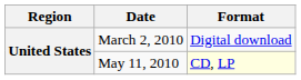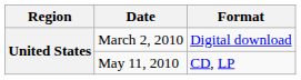May 11, 2010 | Format: lightyellow background -> no background
